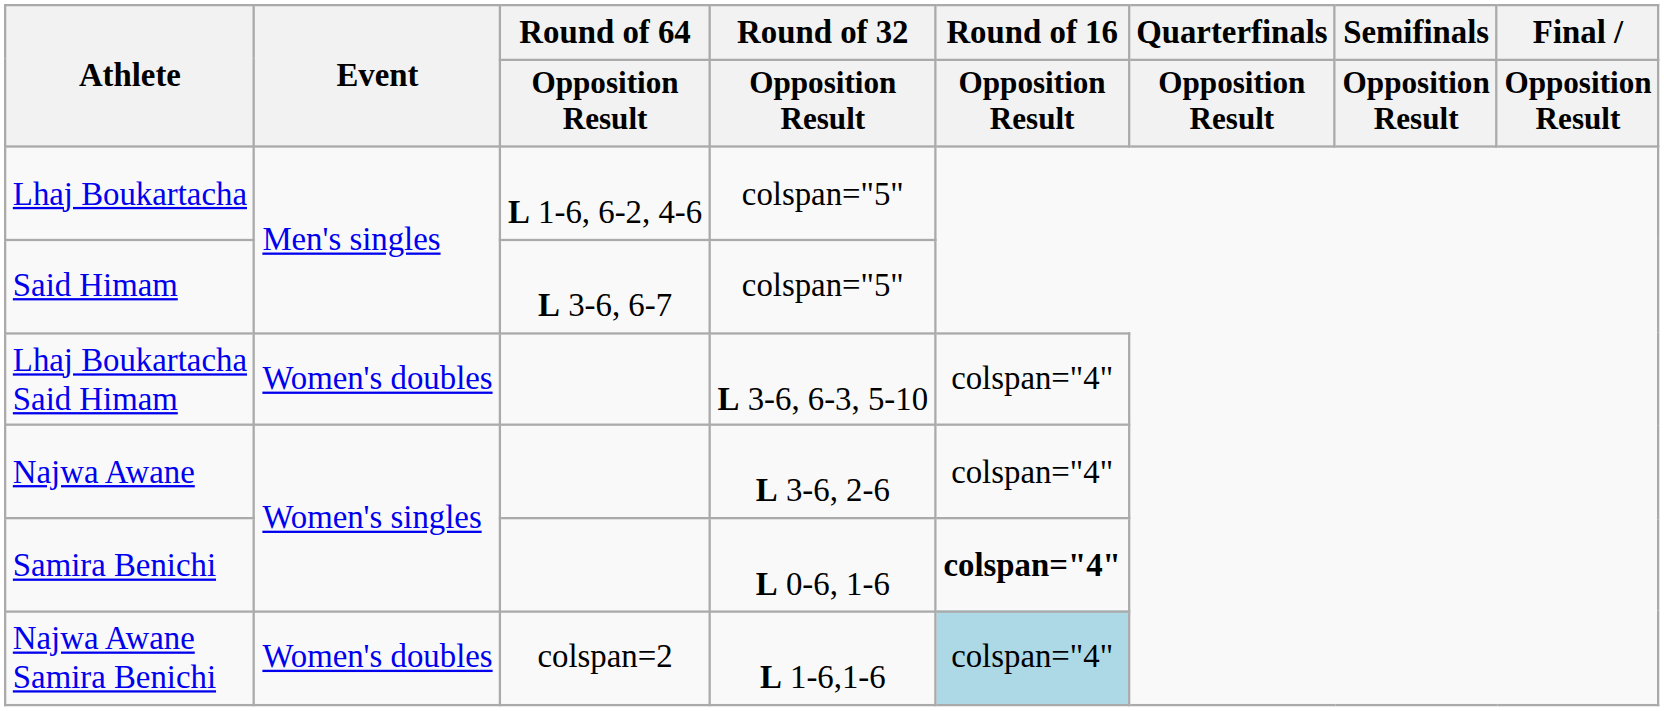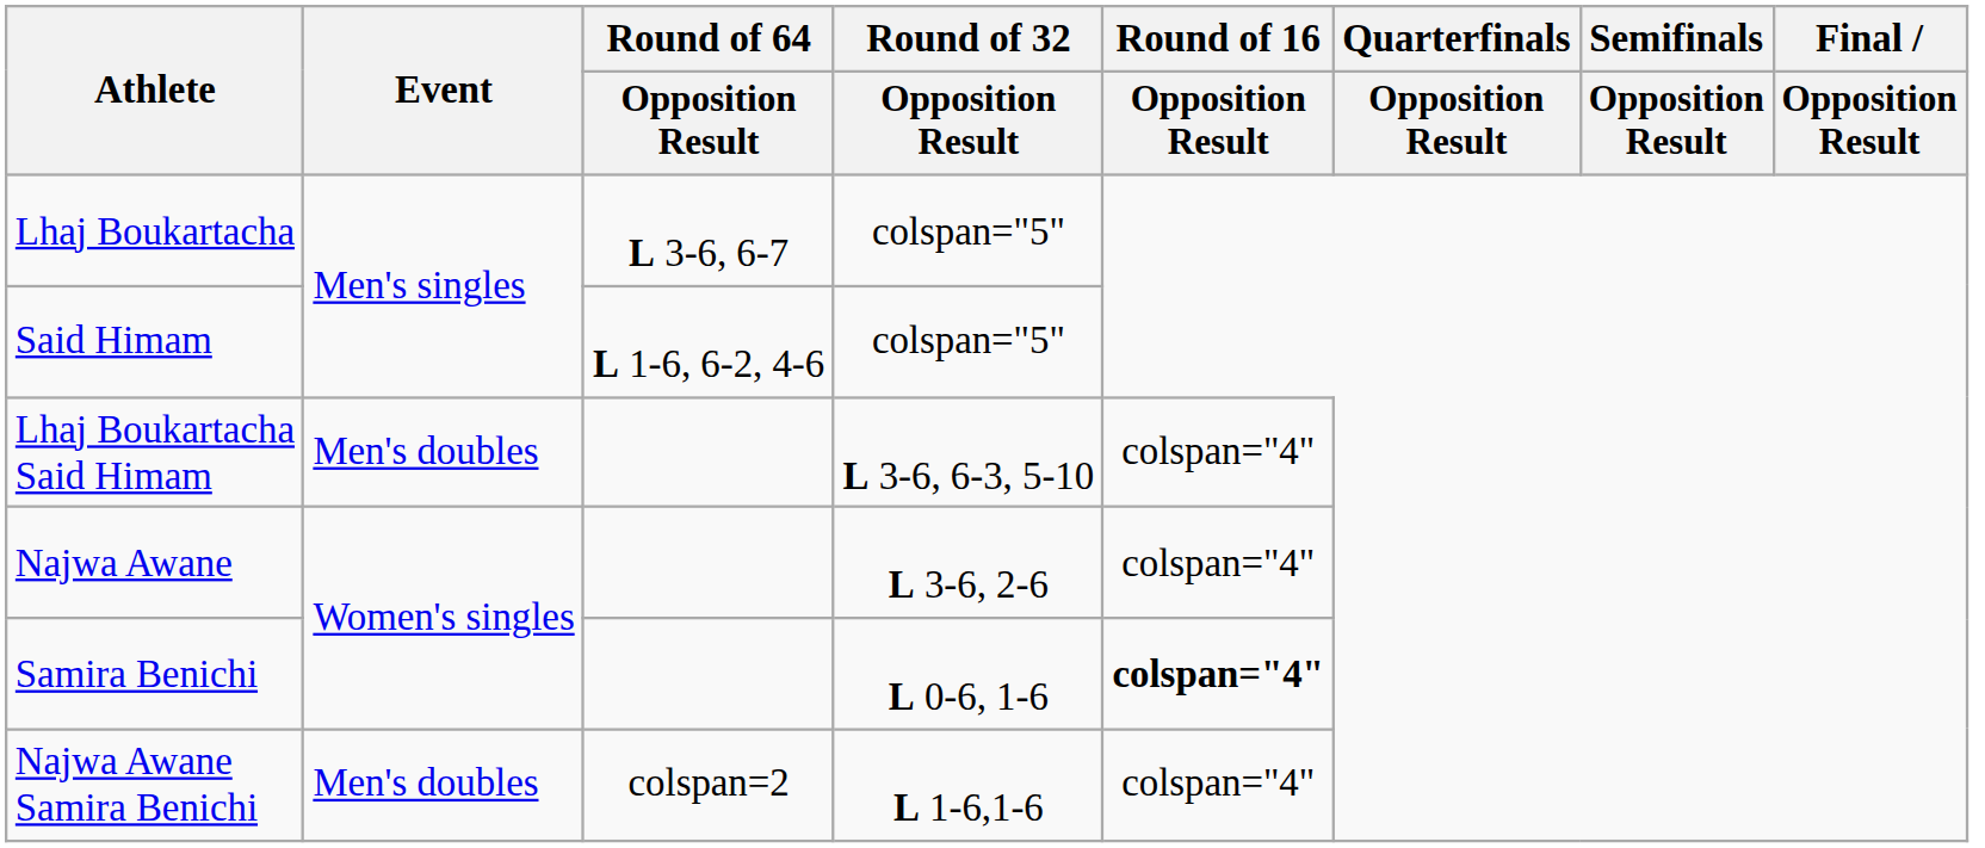Lhaj Boukartacha | Round of 64 / Opposition Result: L 1-6, 6-2, 4-6 -> L 3-6, 6-7
Said Himam | Round of 64 / Opposition Result: L 3-6, 6-7 -> L 1-6, 6-2, 4-6
Lhaj Boukartacha Said Himam | Event: Women's doubles -> Men's doubles
Najwa Awane Samira Benichi | Event: Women's doubles -> Men's doubles
Najwa Awane Samira Benichi | Round of 16 / Opposition Result: lightblue background -> no background
